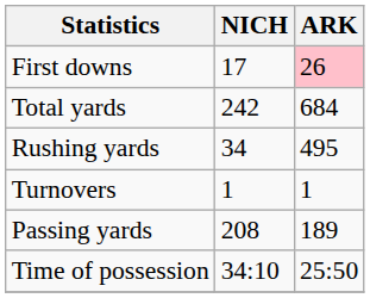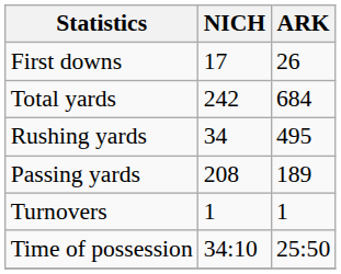First downs | ARK: pink background -> no background
rows swapped: Passing yards <-> Turnovers
